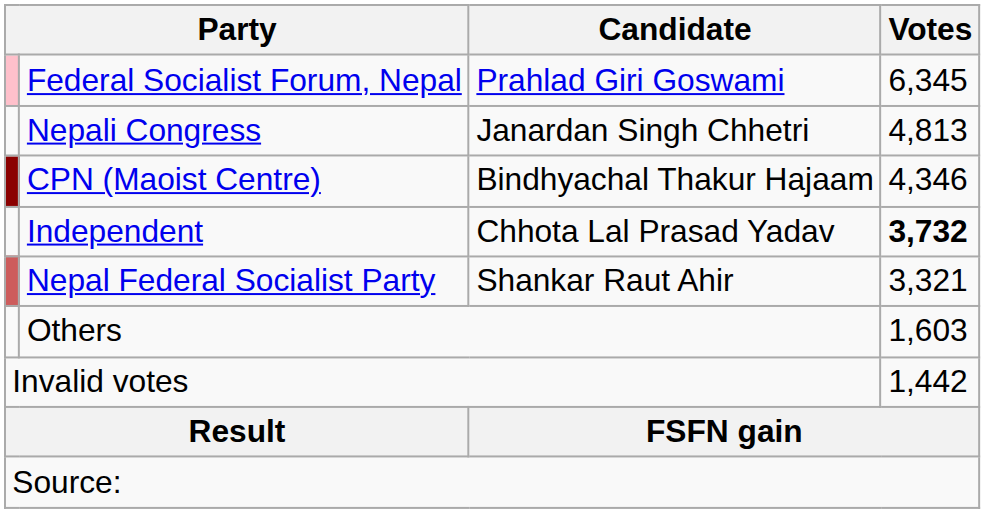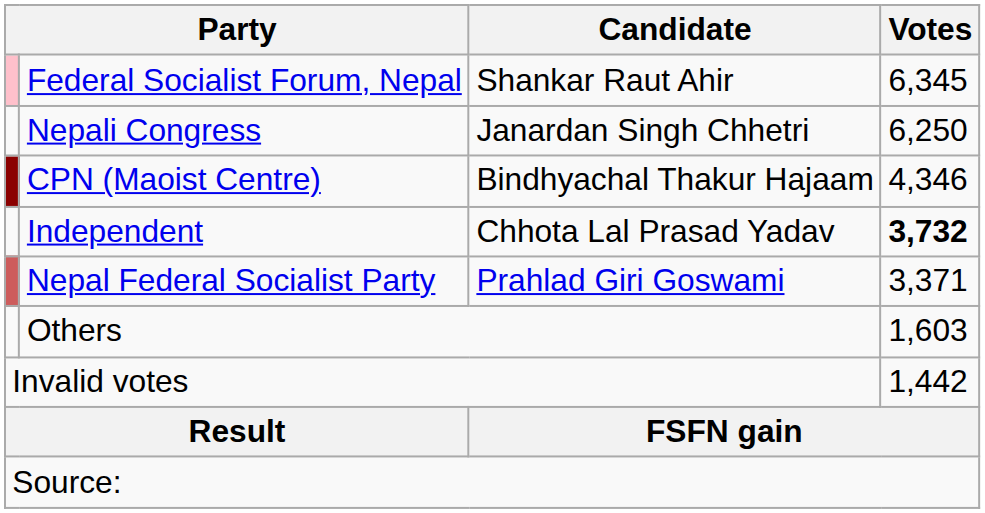Federal Socialist Forum, Nepal | Candidate: Prahlad Giri Goswami -> Shankar Raut Ahir
Nepali Congress | Votes: 4,813 -> 6,250
Nepal Federal Socialist Party | Candidate: Shankar Raut Ahir -> Prahlad Giri Goswami
Nepal Federal Socialist Party | Votes: 3,321 -> 3,371
